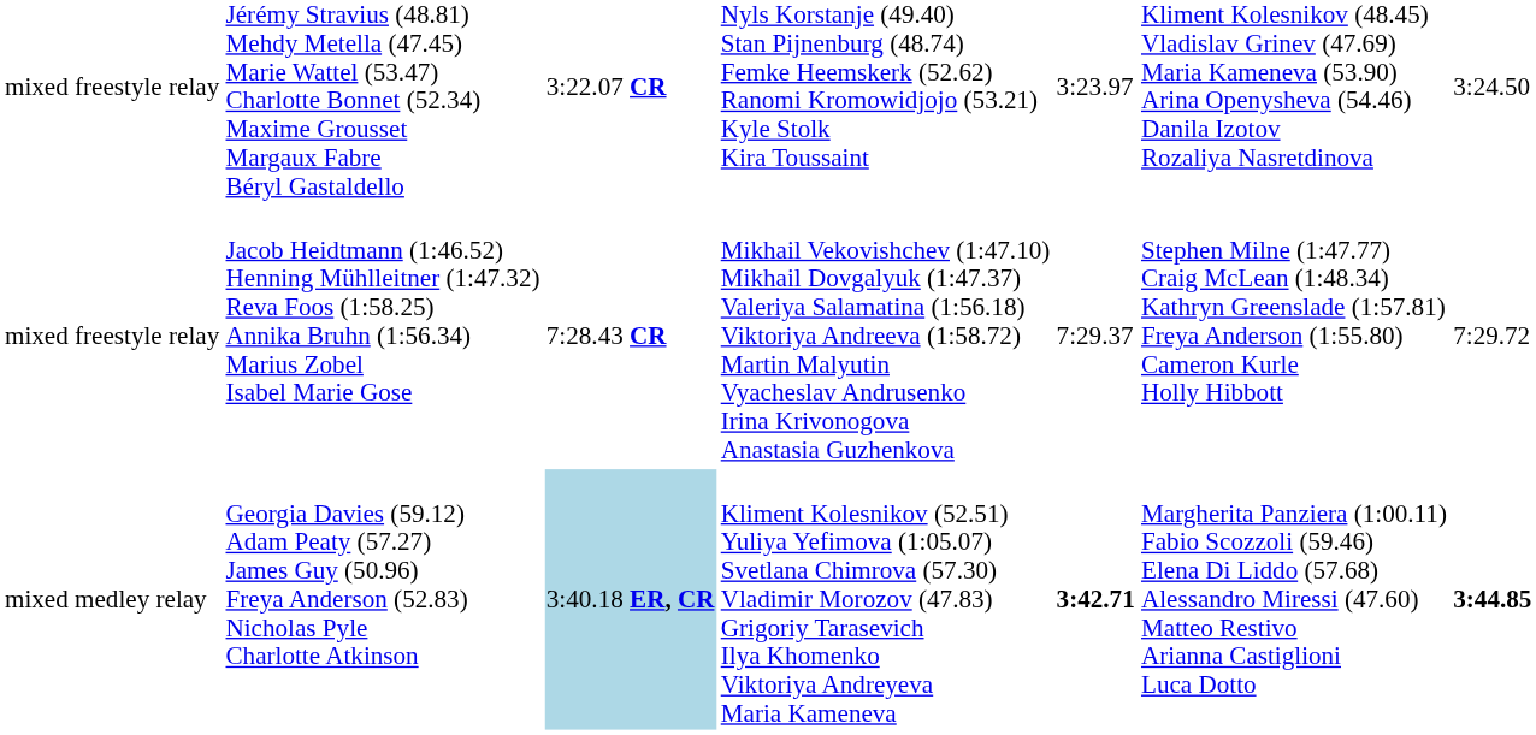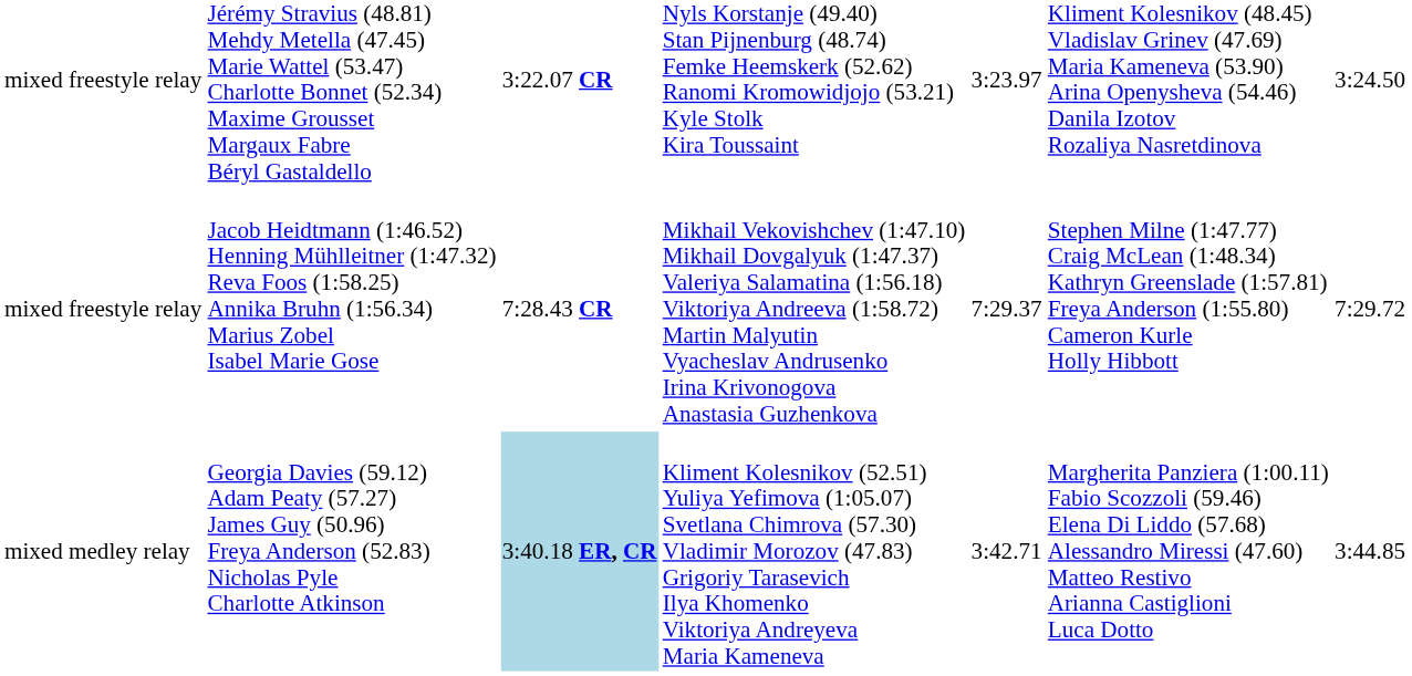mixed medley relay | column 5: bold -> normal
mixed medley relay | column 7: bold -> normal
